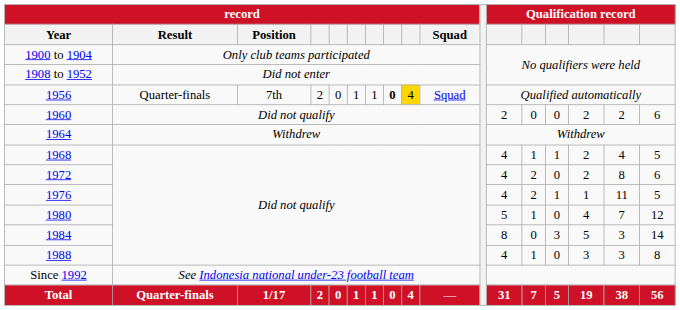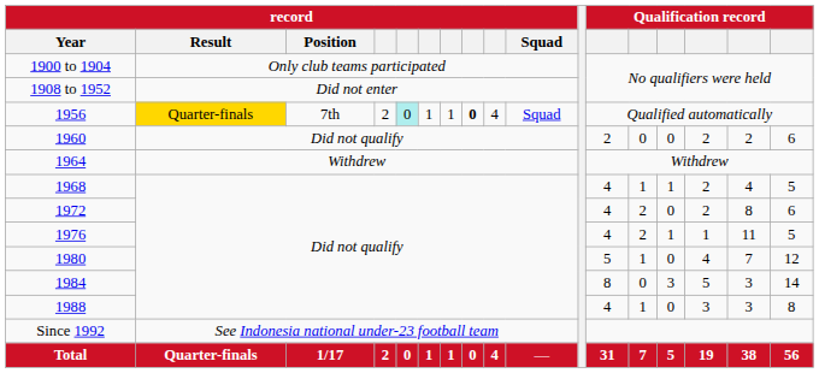1956 | record / Result: no background -> gold background
1956 | column 5: no background -> paleturquoise background
1956 | column 9: gold background -> no background
